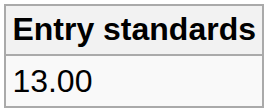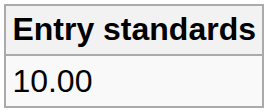row 2 | column 1: 13.00 -> 10.00
